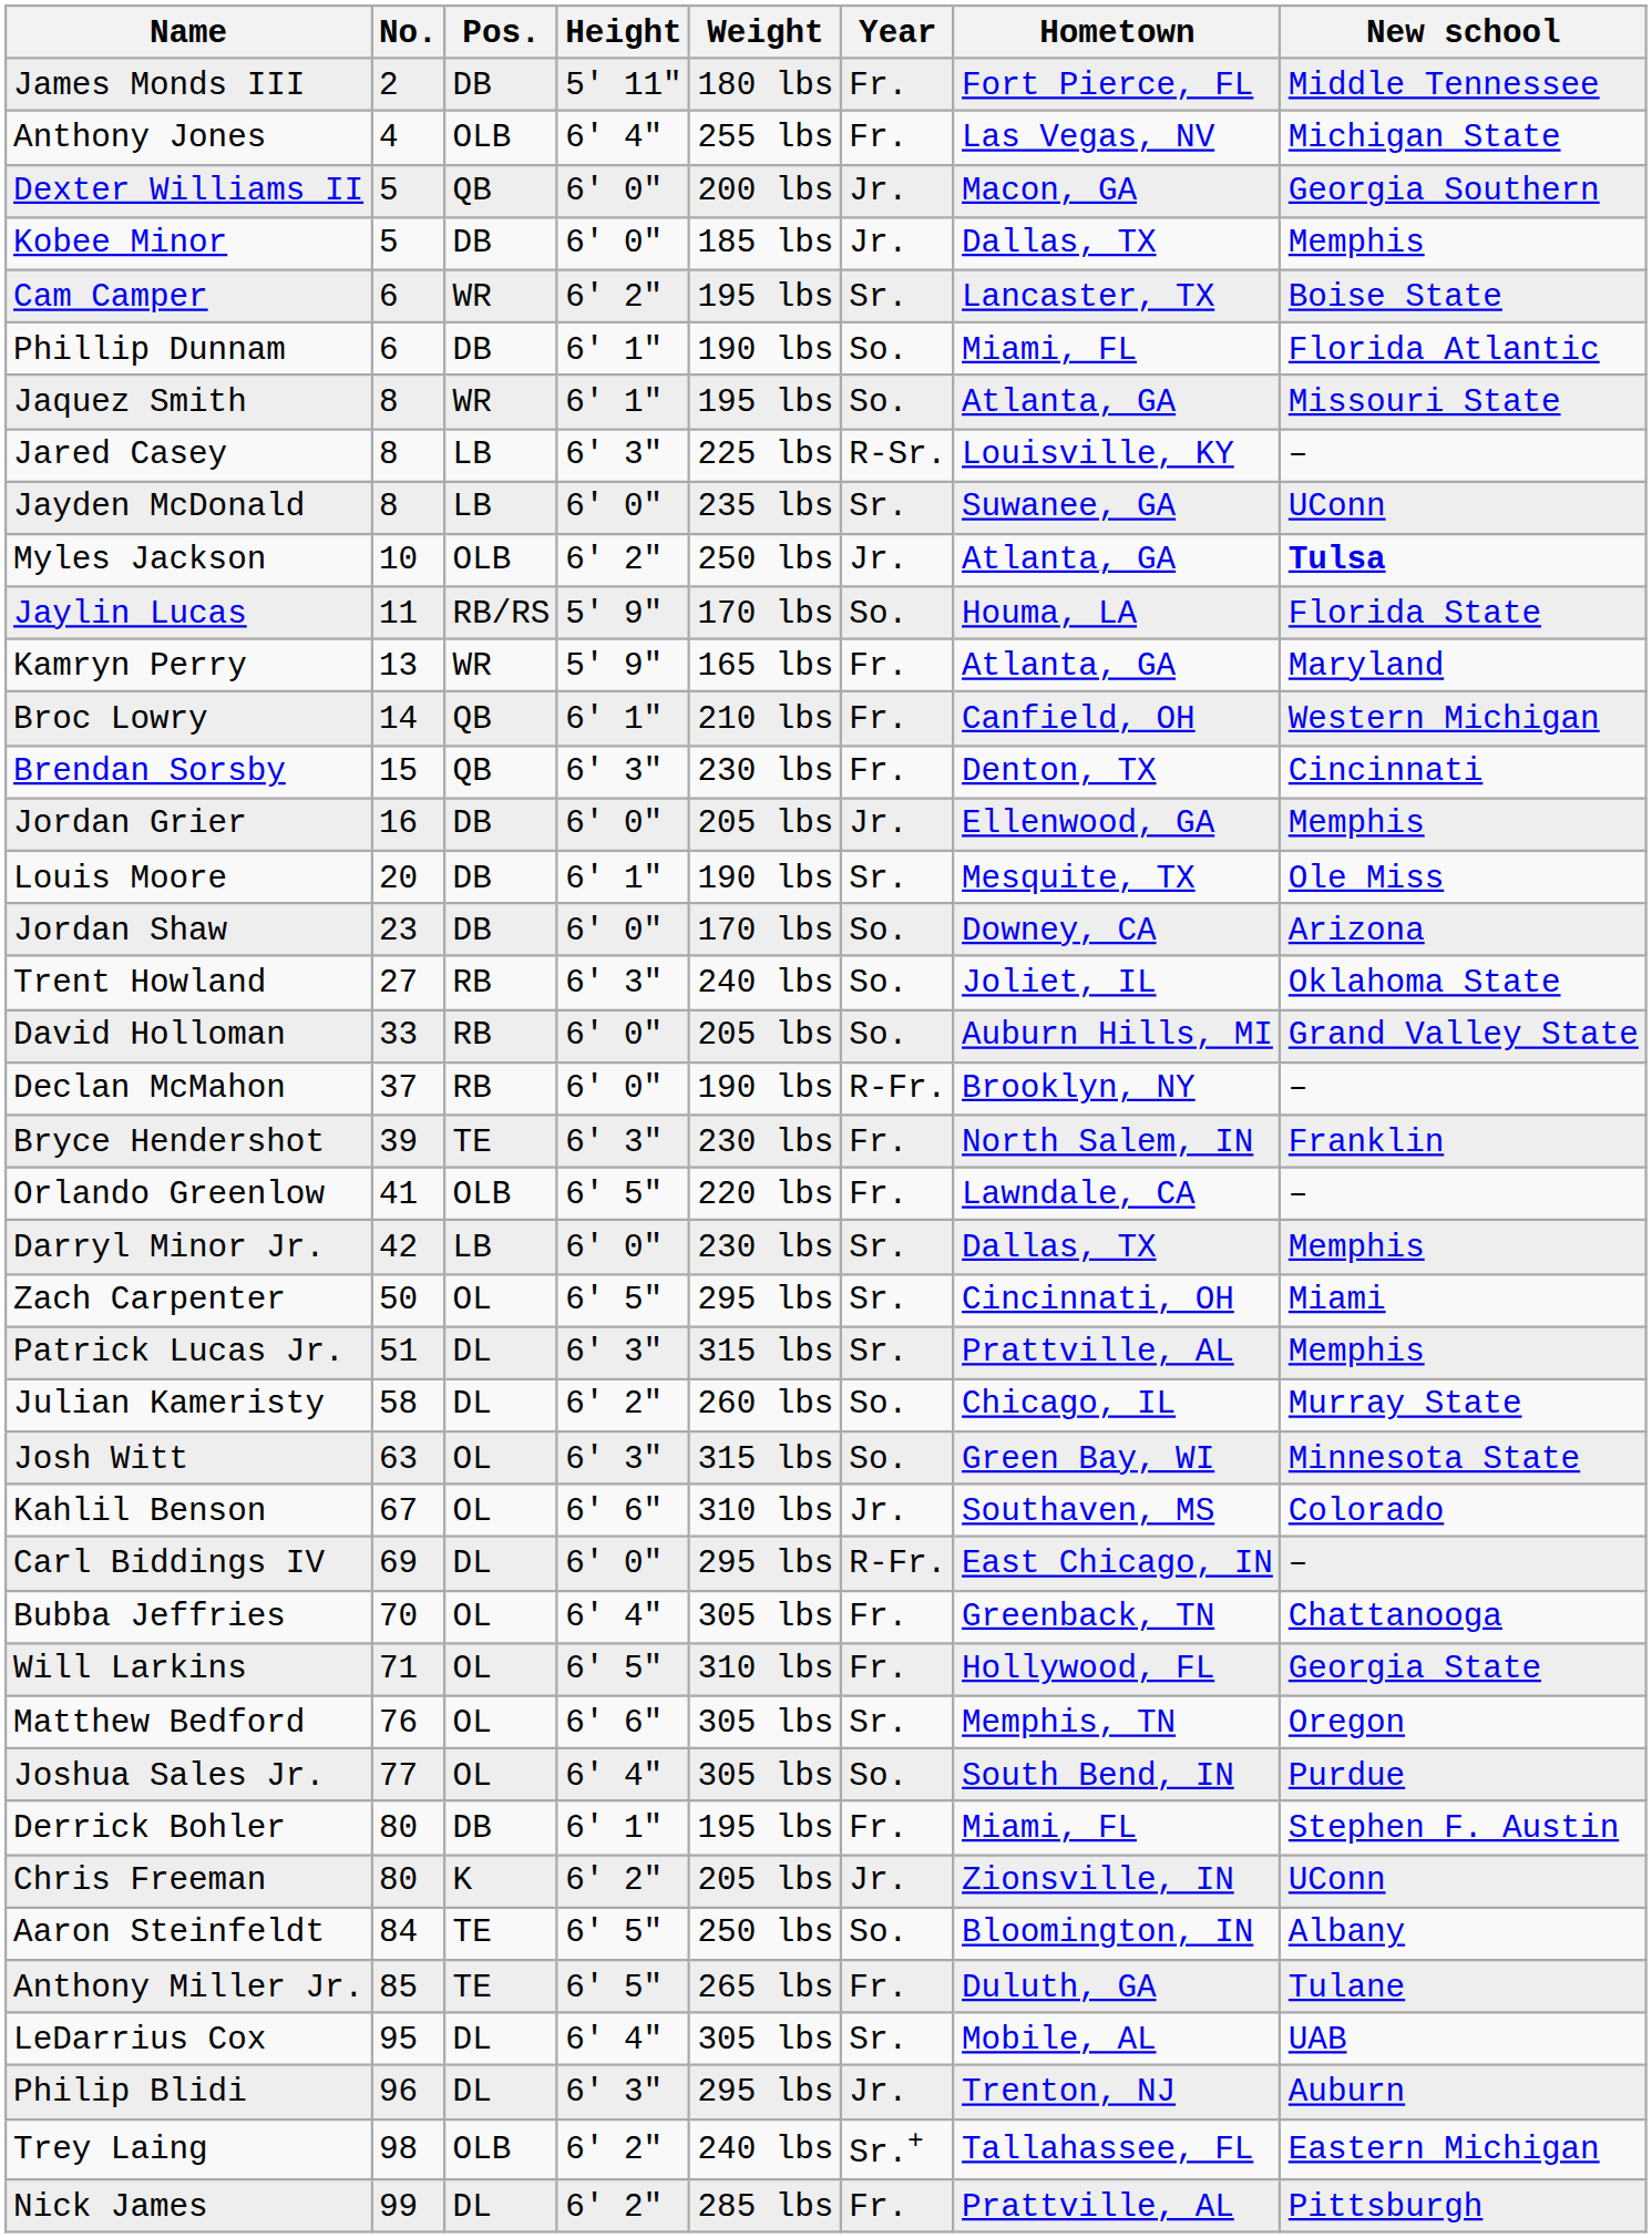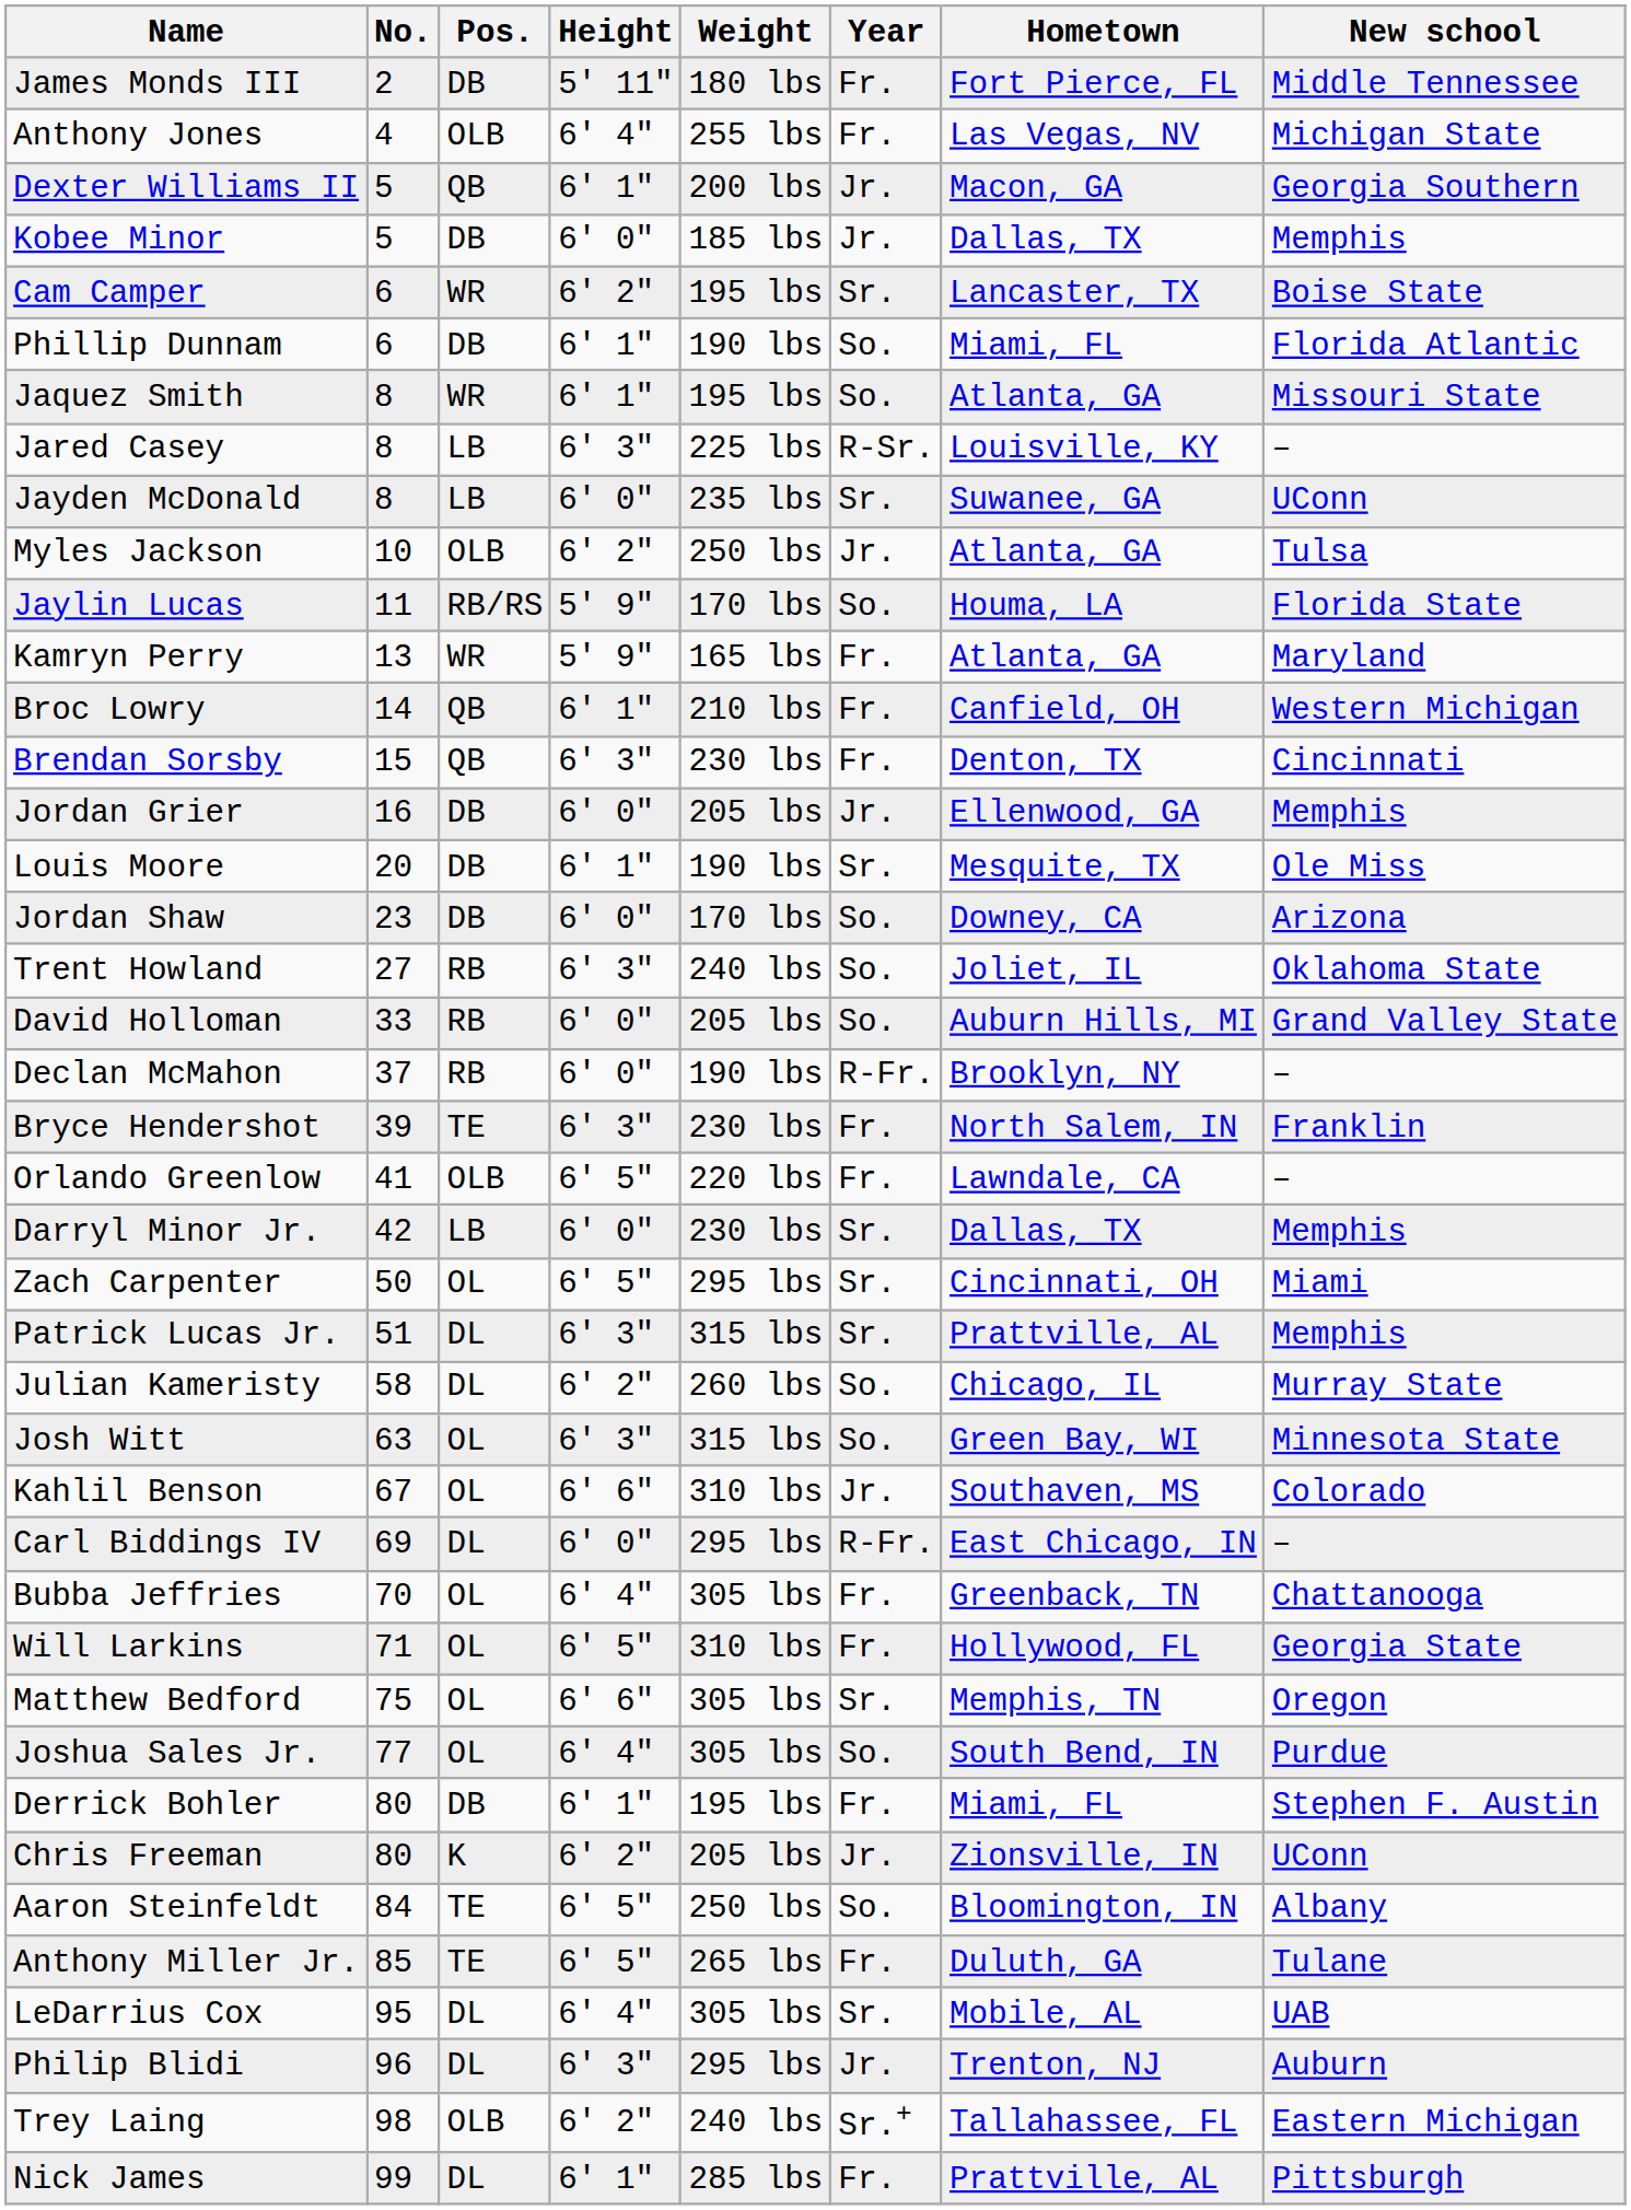Dexter Williams II | Height: 6' 0" -> 6' 1"
Myles Jackson | New school: bold -> normal
Matthew Bedford | No.: 76 -> 75
Nick James | Height: 6' 2" -> 6' 1"
